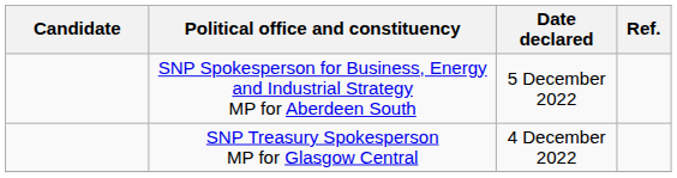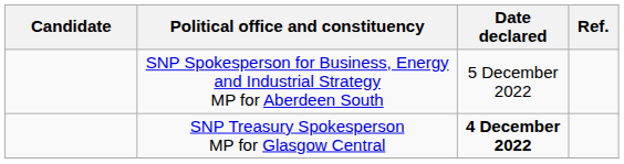SNP Treasury Spokesperson MP for Glasgow Central | Date declared: normal -> bold
